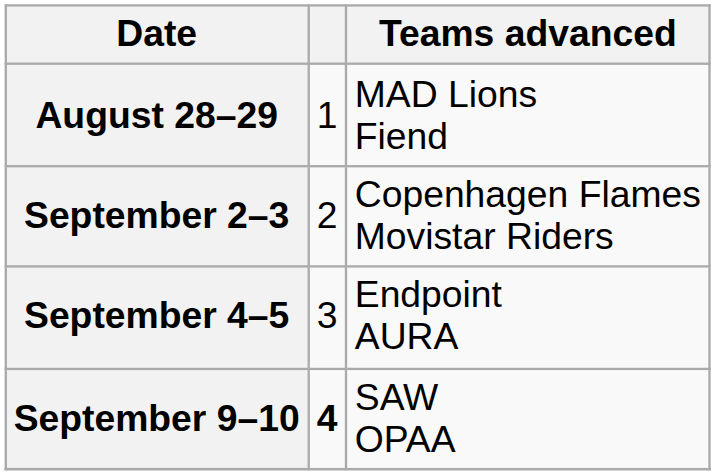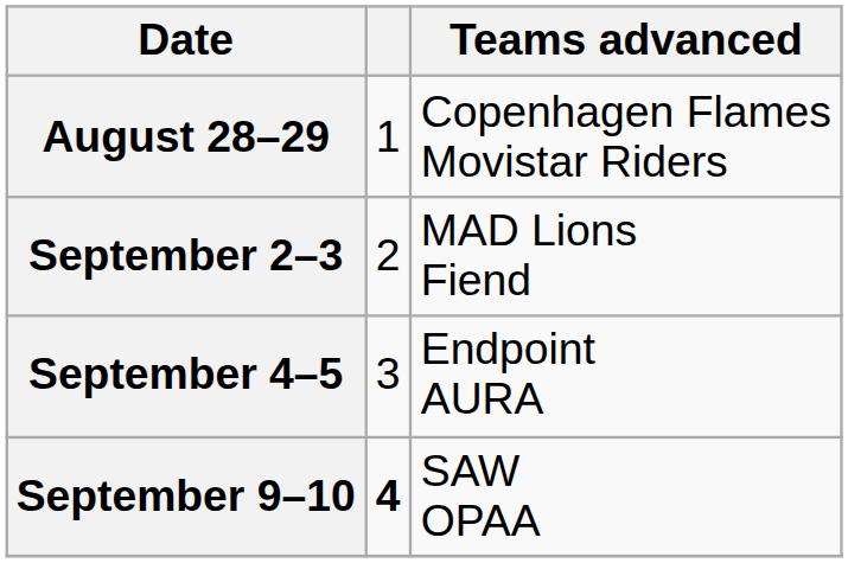August 28–29 | Teams advanced: MAD Lions Fiend -> Copenhagen Flames Movistar Riders
September 2–3 | Teams advanced: Copenhagen Flames Movistar Riders -> MAD Lions Fiend
